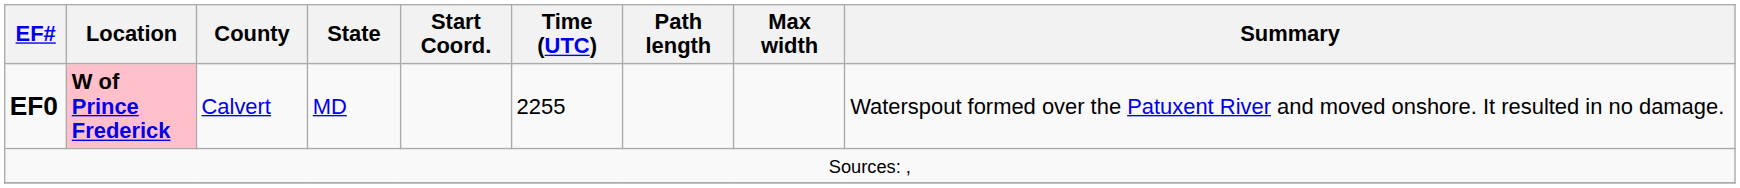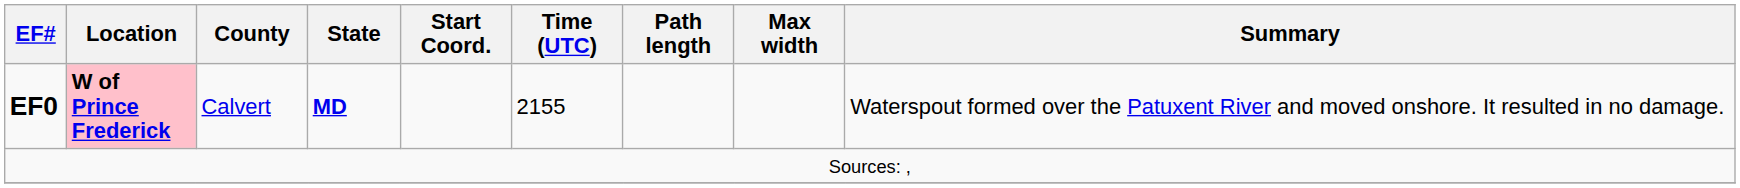EF0 | State: normal -> bold
EF0 | Time (UTC): 2255 -> 2155
